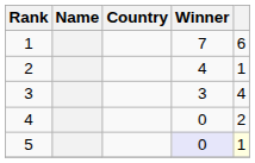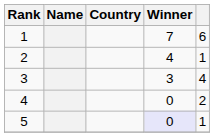5 | column 5: lightyellow background -> no background
